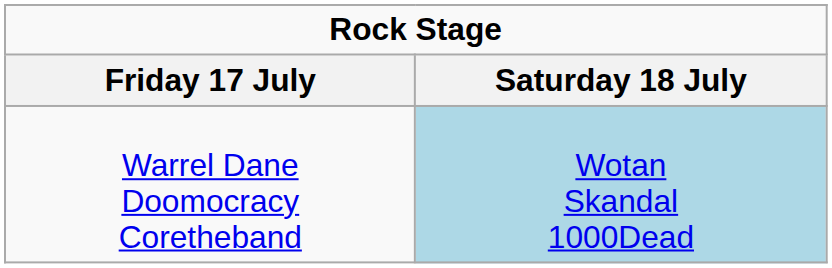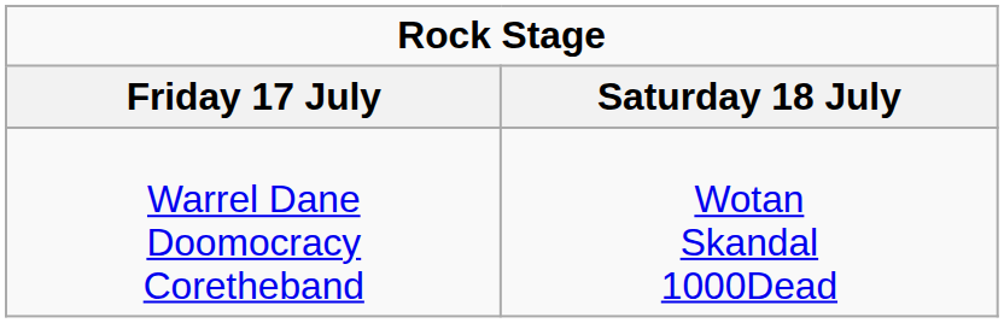Warrel Dane Doomocracy Coretheband | Saturday 18 July: lightblue background -> no background
